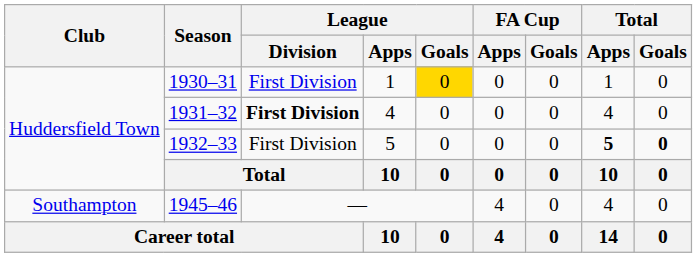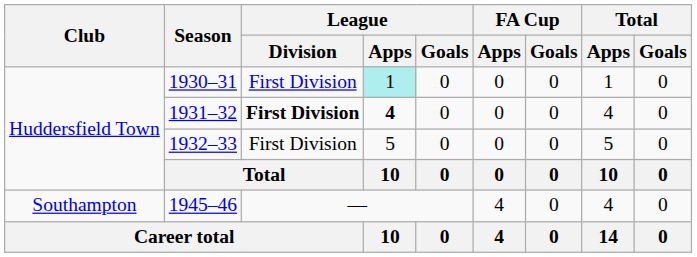1930–31 | League / Apps: no background -> paleturquoise background
1930–31 | League / Goals: gold background -> no background
1931–32 | League / Apps: normal -> bold
1932–33 | Total / Apps: bold -> normal
1932–33 | Total / Goals: bold -> normal
